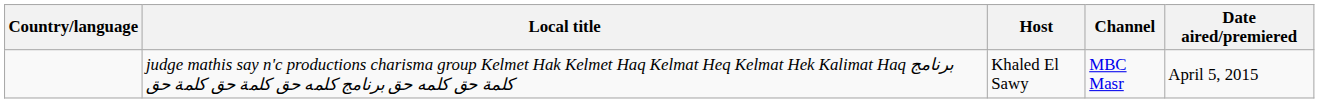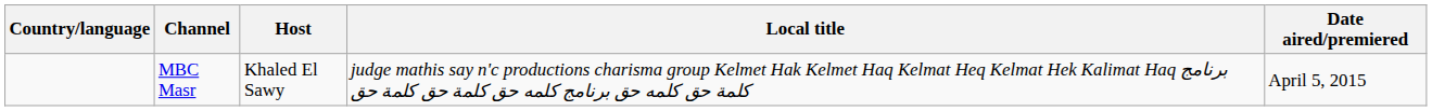columns swapped: Local title <-> Channel
